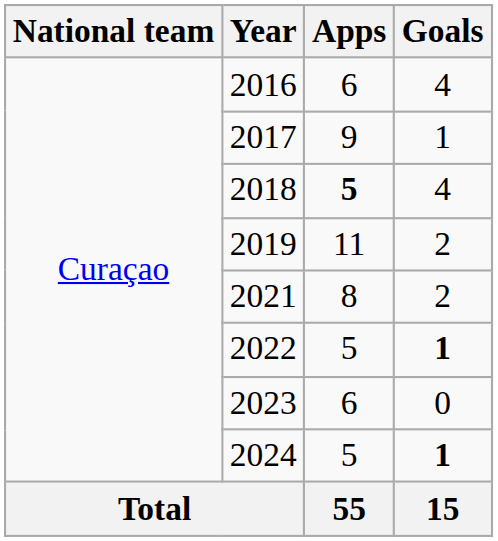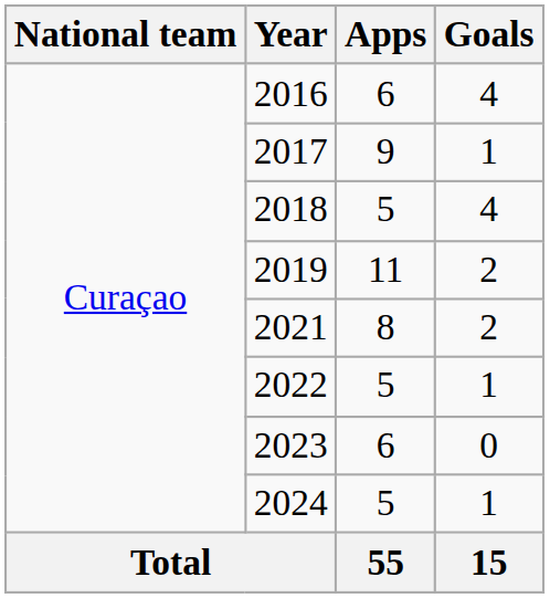2018 | Apps: bold -> normal
2022 | Goals: bold -> normal
2024 | Goals: bold -> normal
